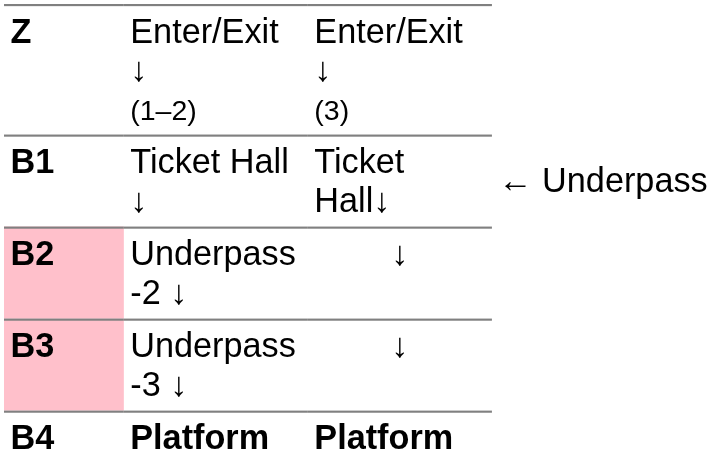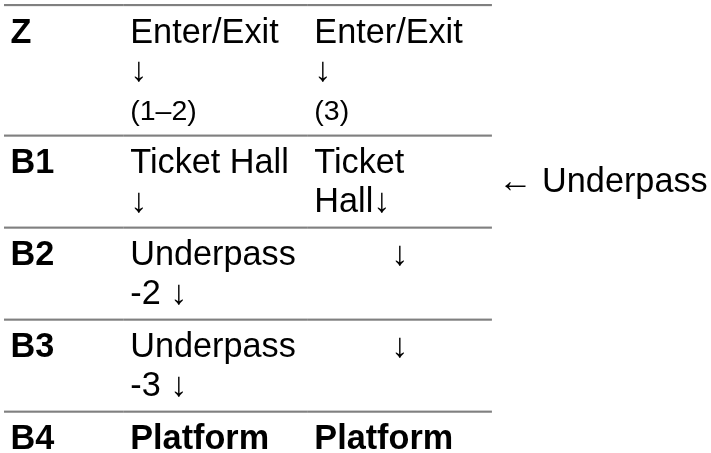Underpass -2 ↓ | column 1: pink background -> no background
Underpass -3 ↓ | column 1: pink background -> no background
